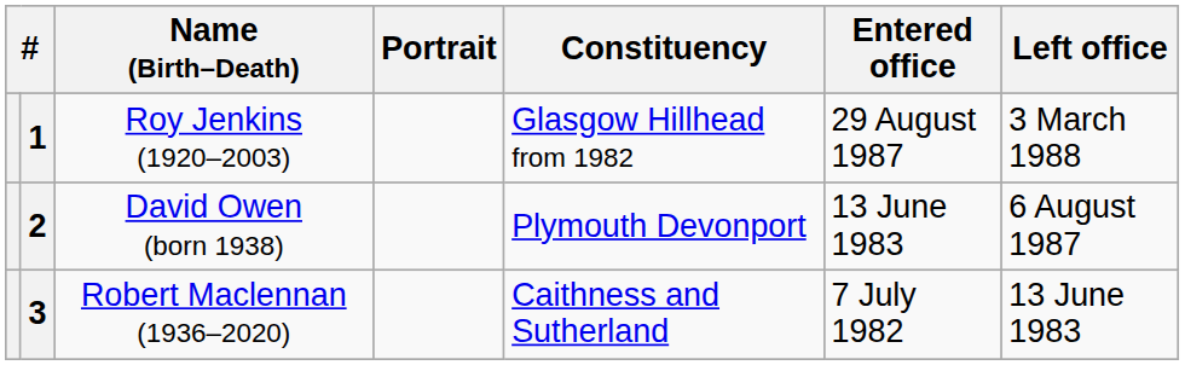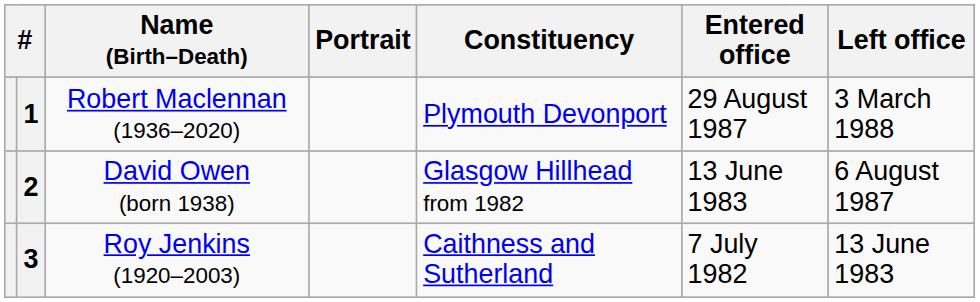1 | Name (Birth–Death): Roy Jenkins (1920–2003) -> Robert Maclennan (1936–2020)
1 | Constituency: Glasgow Hillhead from 1982 -> Plymouth Devonport
2 | Constituency: Plymouth Devonport -> Glasgow Hillhead from 1982
3 | Name (Birth–Death): Robert Maclennan (1936–2020) -> Roy Jenkins (1920–2003)
